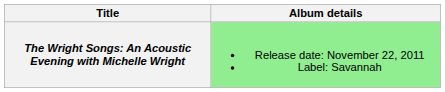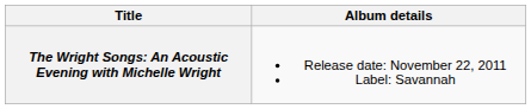The Wright Songs: An Acoustic Evening with Michelle Wright | Album details: lightgreen background -> no background
